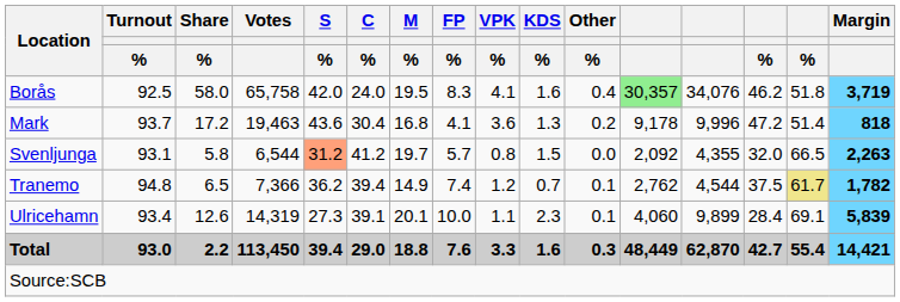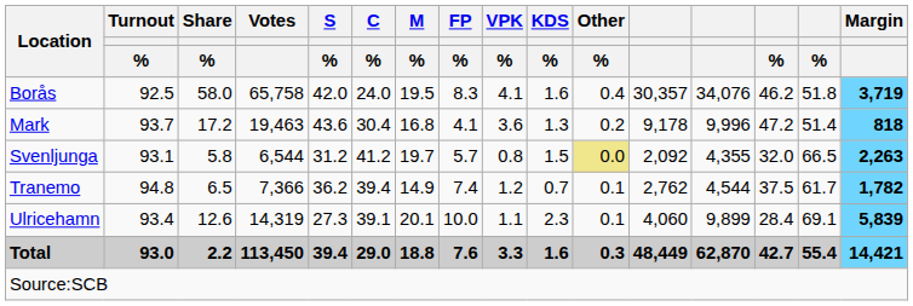Borås | column 12: lightgreen background -> no background
Svenljunga | S / %: lightsalmon background -> no background
Svenljunga | Other / %: no background -> khaki background
Tranemo | column 15: khaki background -> no background
